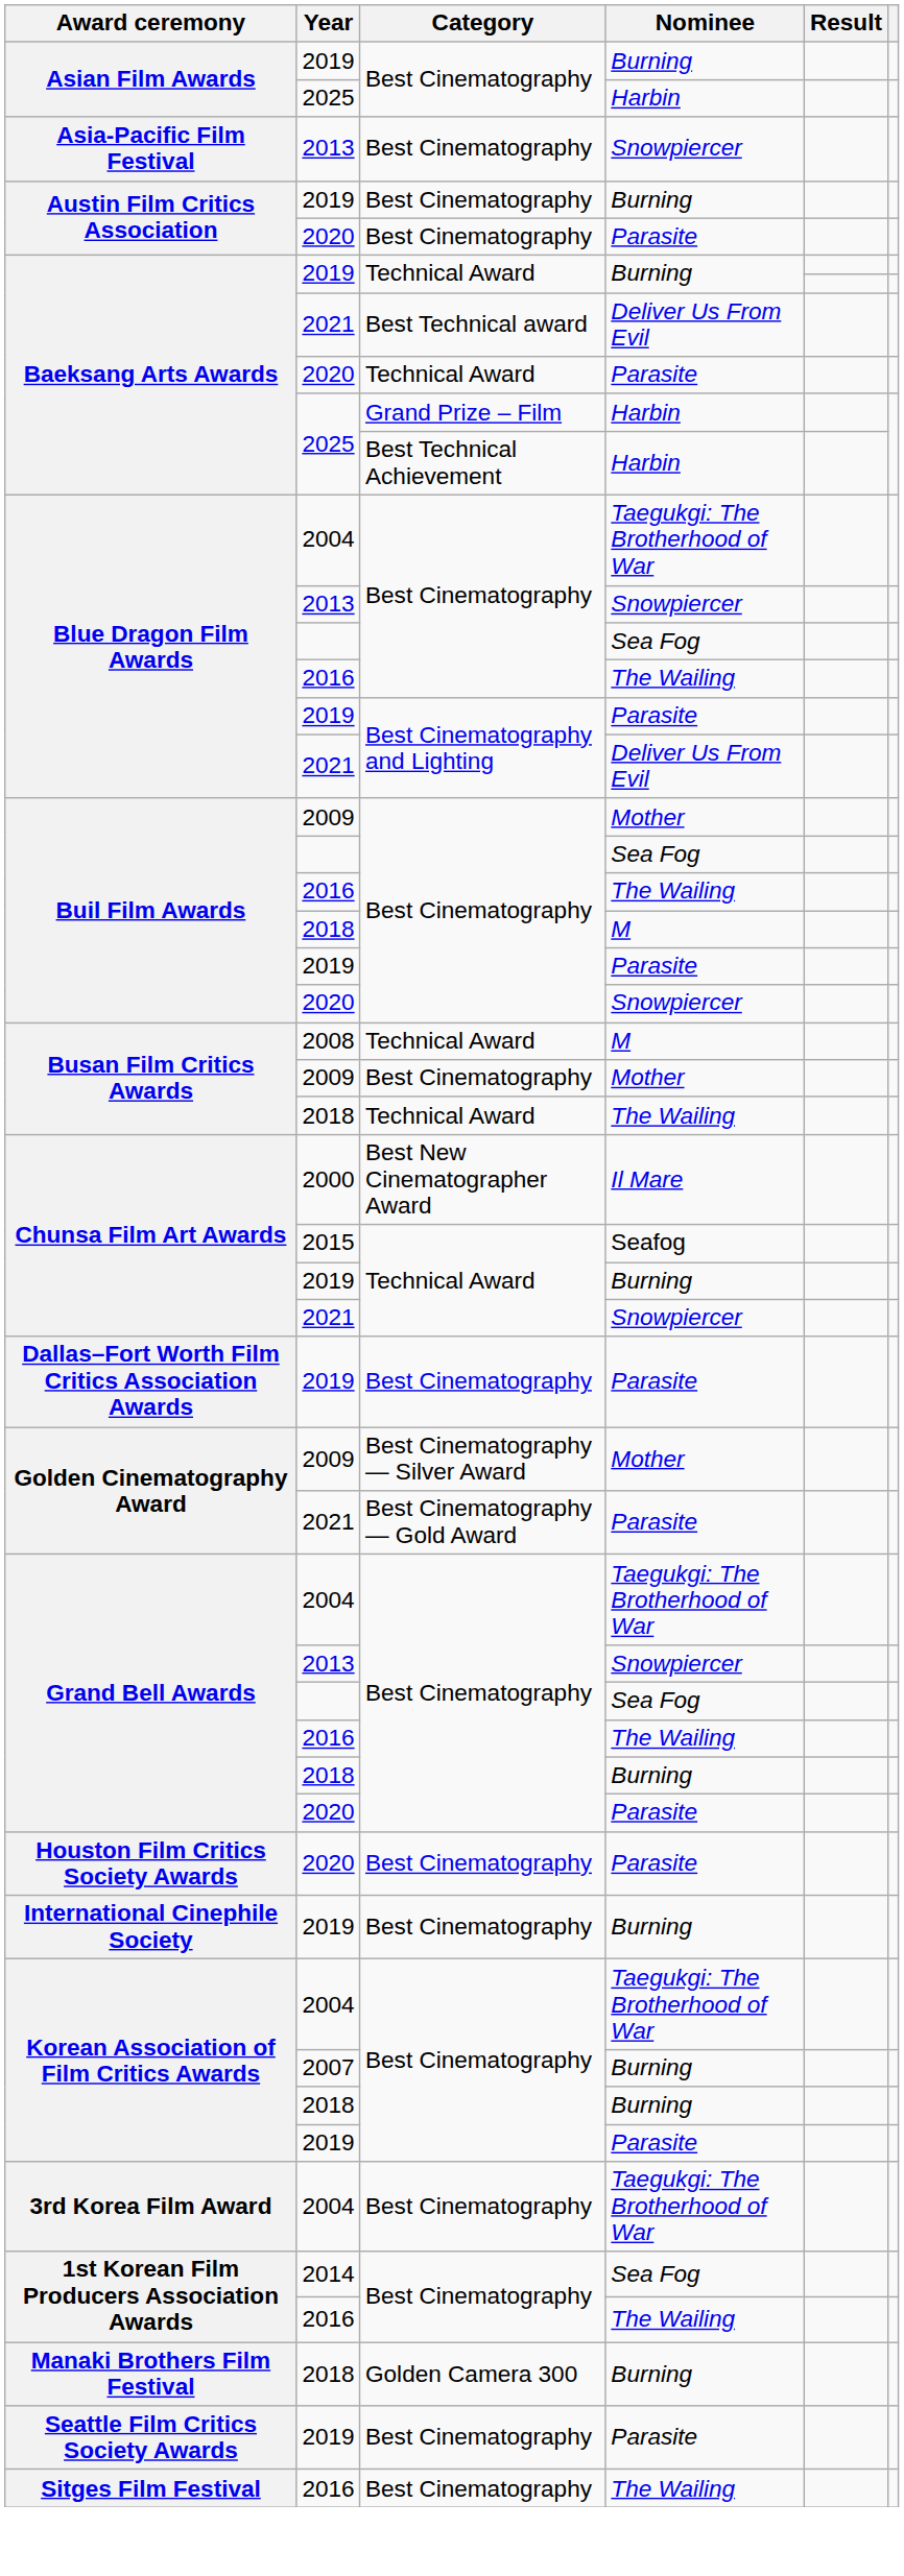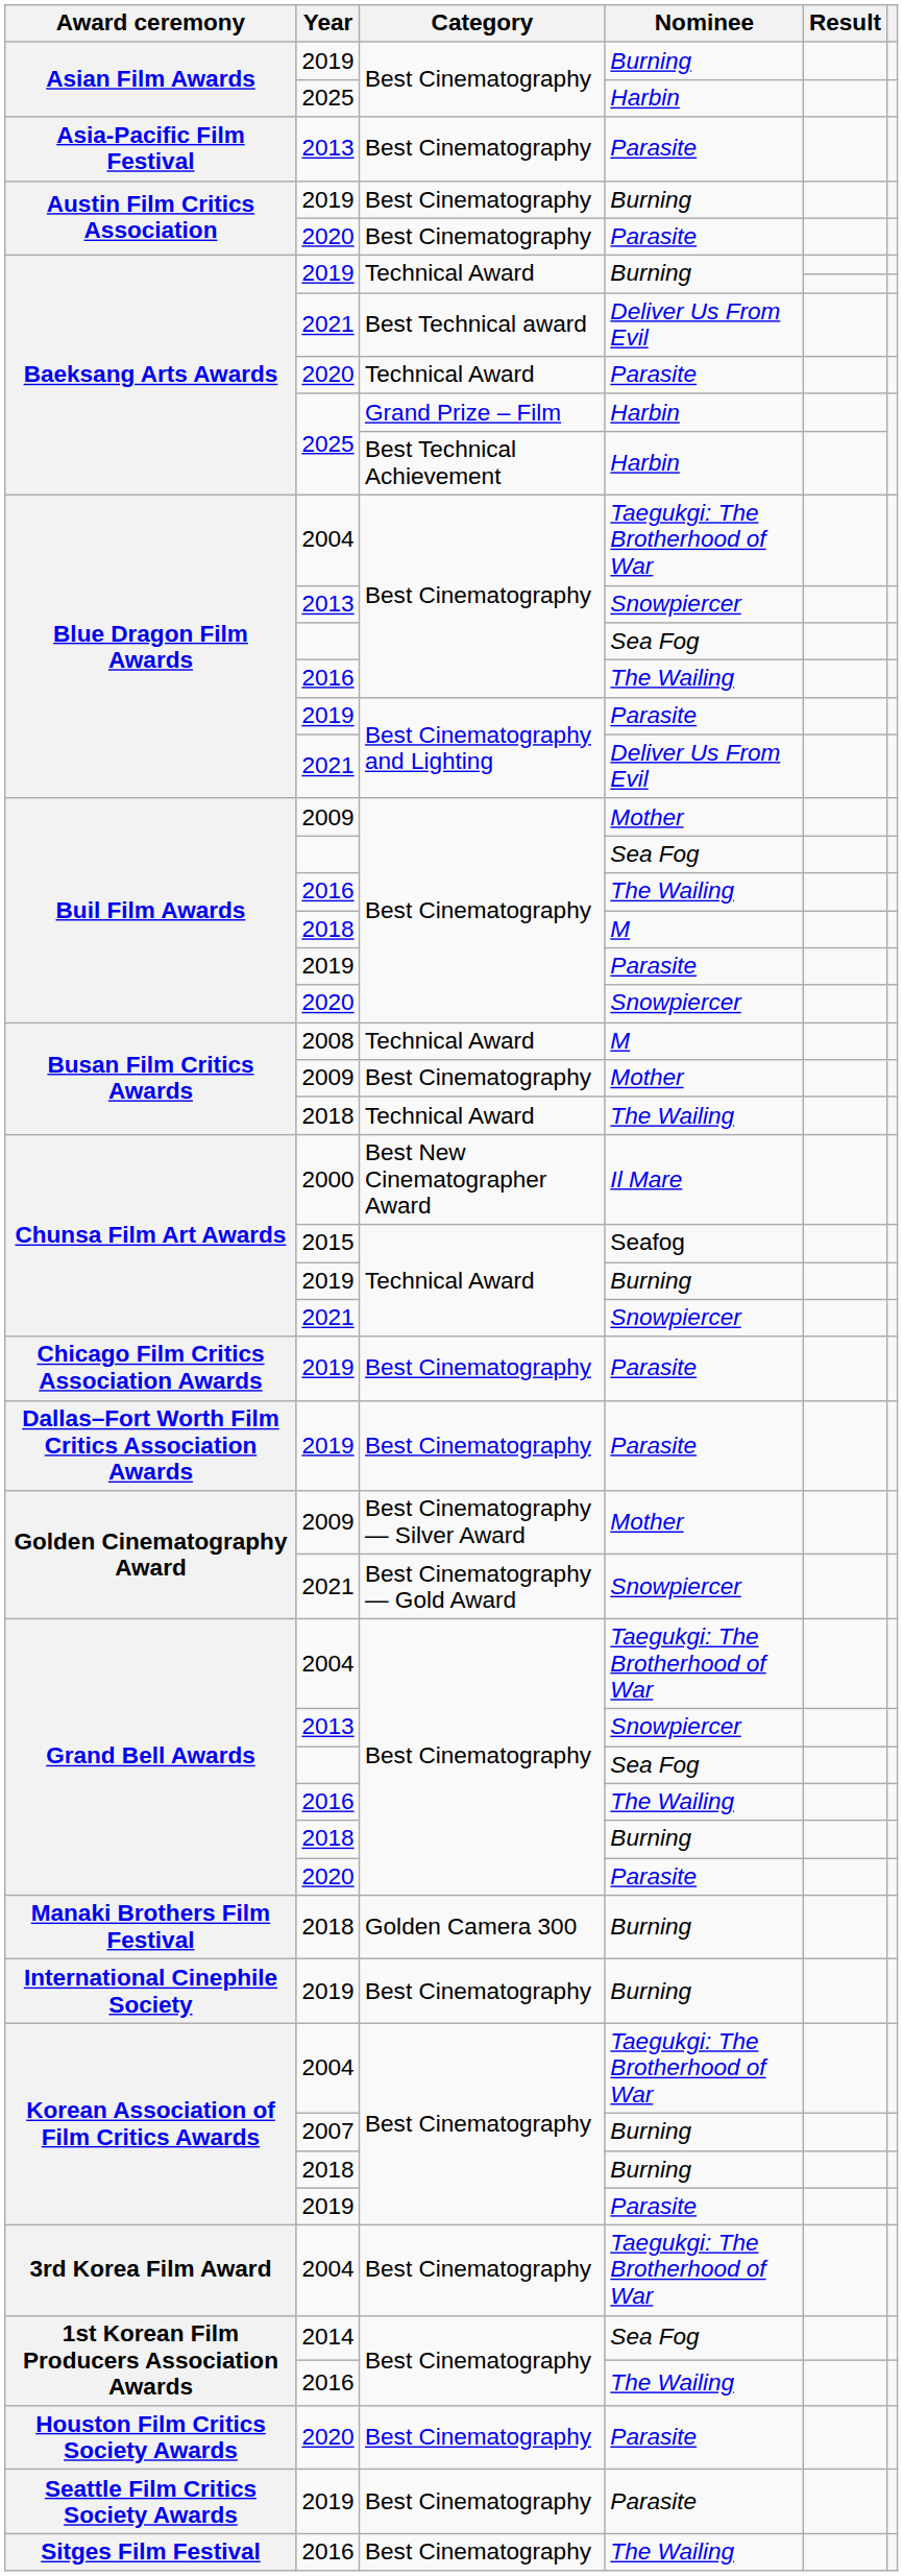Asia-Pacific Film Festival | Nominee: Snowpiercer -> Parasite
+ row: Chicago Film Critics Association Awards | 2019 | Best Cinematography | Parasite
Golden Cinematography Award / 2021 | Nominee: Parasite -> Snowpiercer
rows swapped: Houston Film Critics Society Awards <-> Manaki Brothers Film Festival
